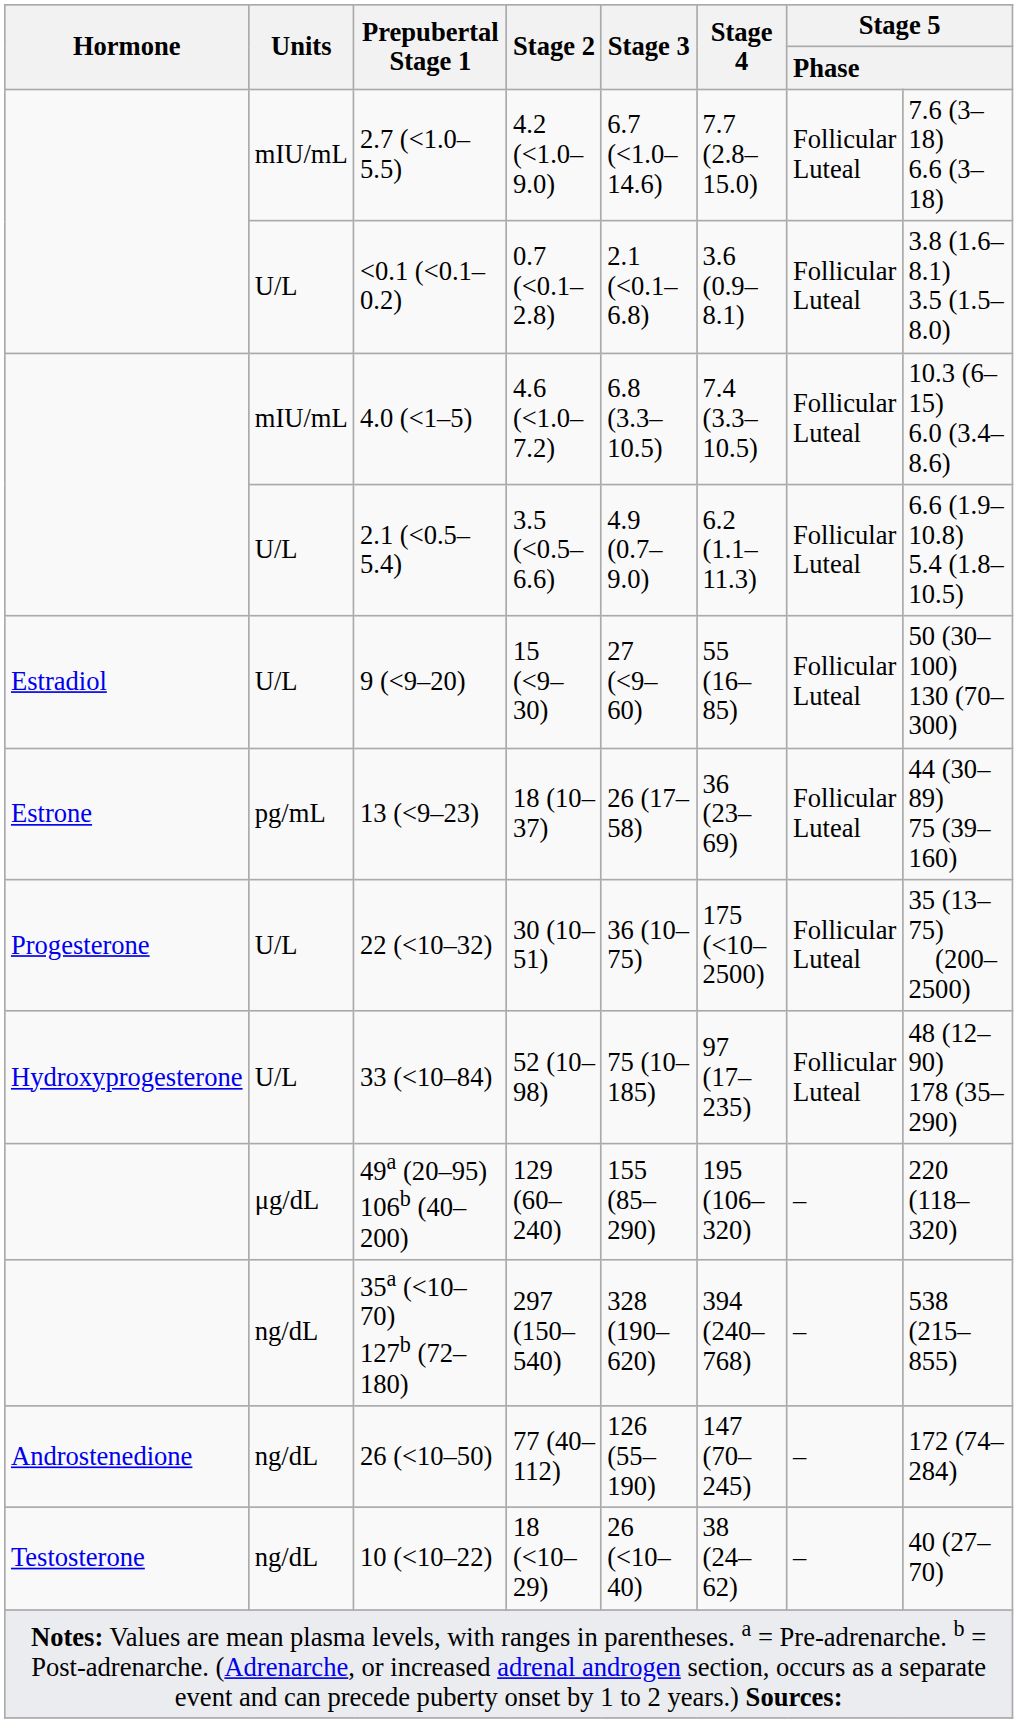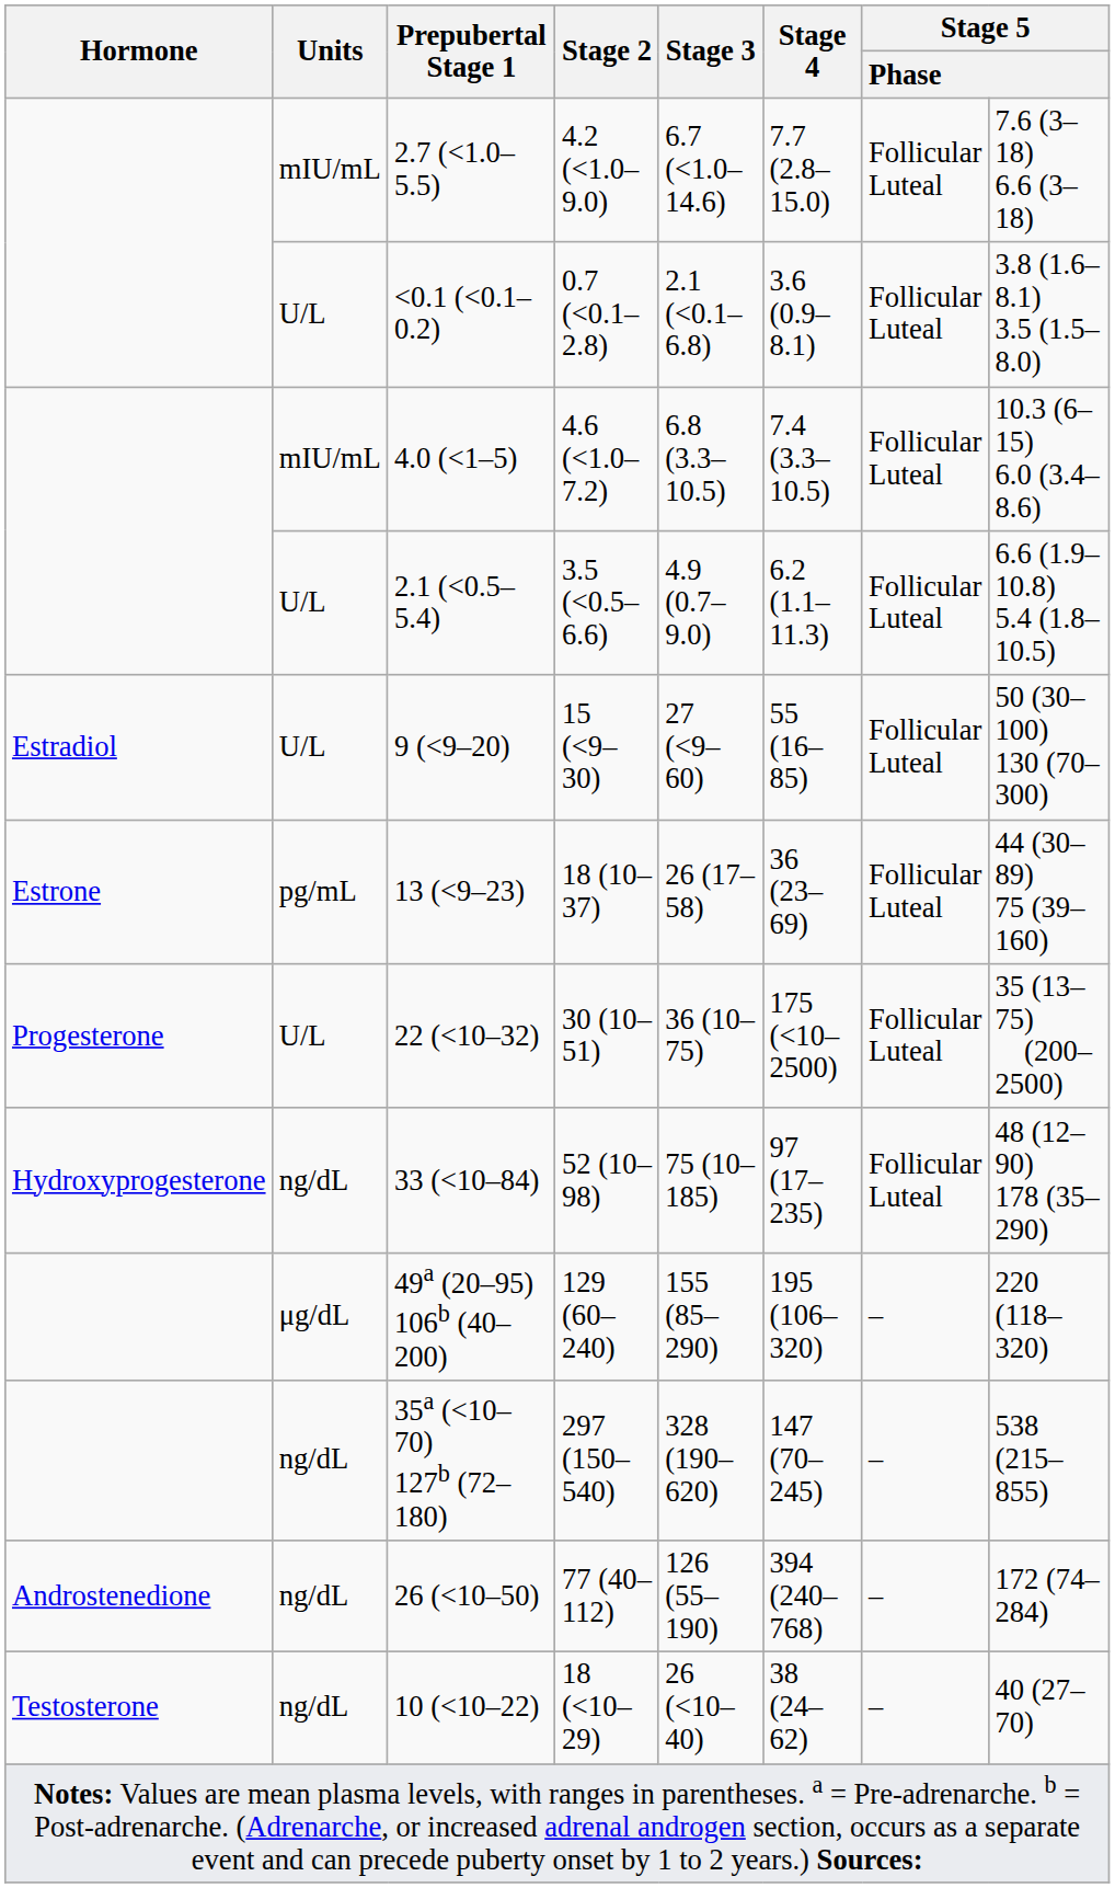33 (<10–84) | Units: U/L -> ng/dL
35a (<10–70) 127b (72–180) | Stage 4: 394 (240–768) -> 147 (70–245)
26 (<10–50) | Stage 4: 147 (70–245) -> 394 (240–768)
